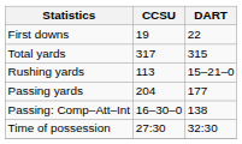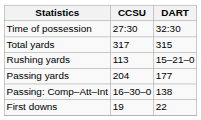rows swapped: First downs <-> Time of possession
